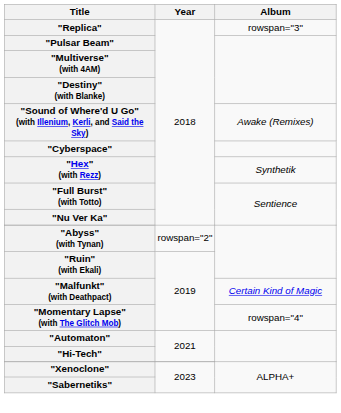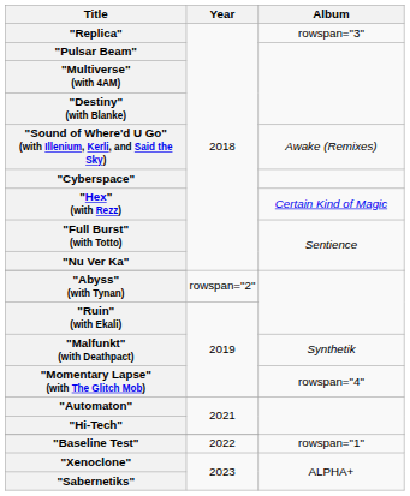"Hex" (with Rezz) | Album: Synthetik -> Certain Kind of Magic
"Malfunkt" (with Deathpact) | Album: Certain Kind of Magic -> Synthetik
+ row: "Baseline Test" | 2022 | rowspan="1"
